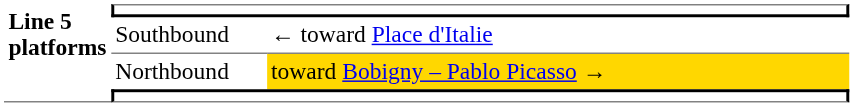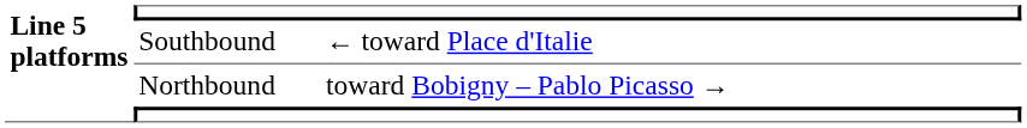Northbound | column 3: gold background -> no background
